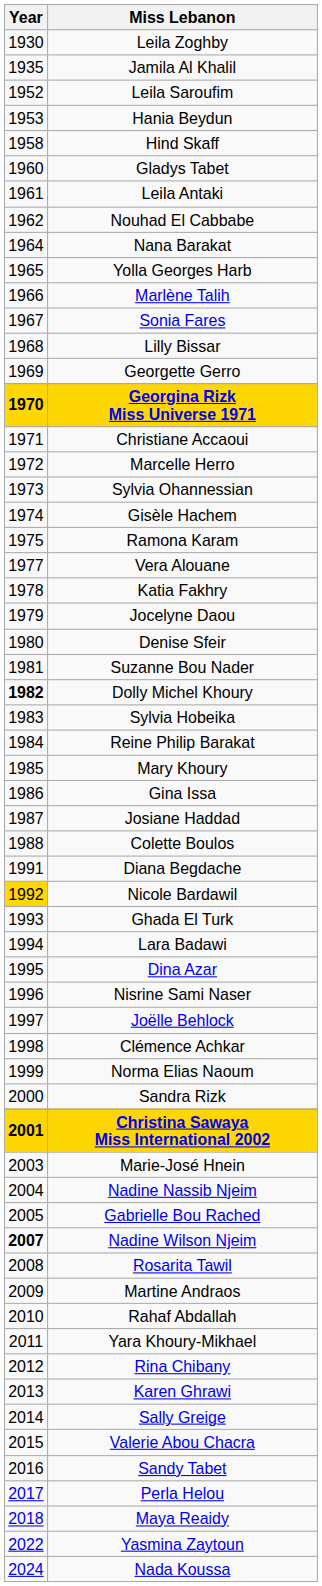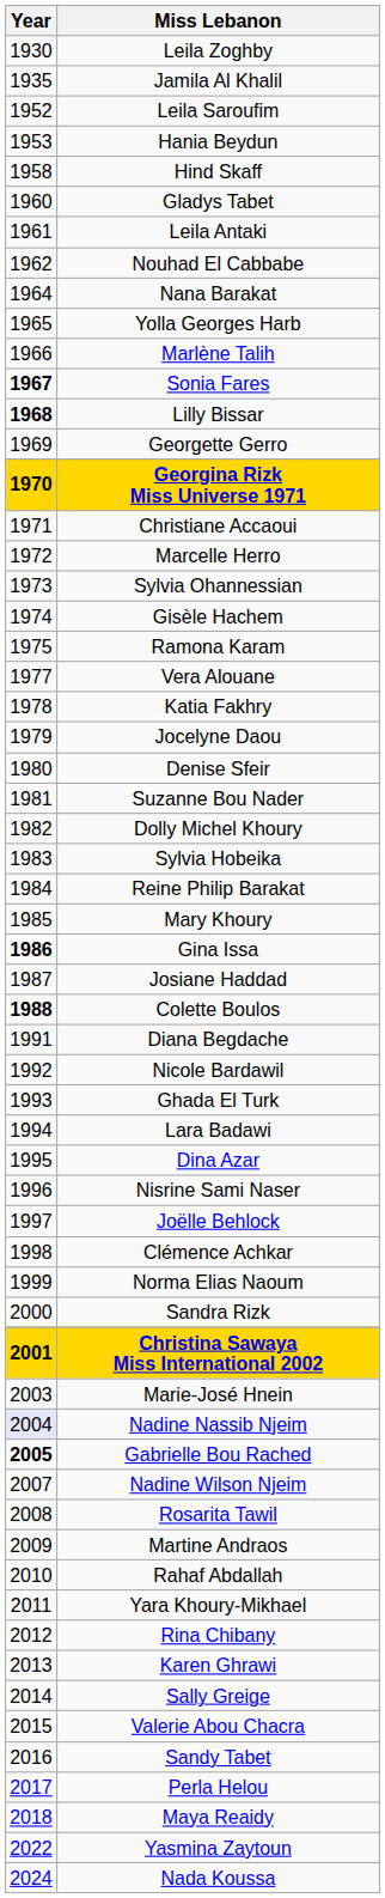Sonia Fares | Year: normal -> bold
Lilly Bissar | Year: normal -> bold
Dolly Michel Khoury | Year: bold -> normal
Gina Issa | Year: normal -> bold
Colette Boulos | Year: normal -> bold
Nicole Bardawil | Year: gold background -> no background
Nadine Nassib Njeim | Year: no background -> lavender background
Gabrielle Bou Rached | Year: normal -> bold
Nadine Wilson Njeim | Year: bold -> normal
